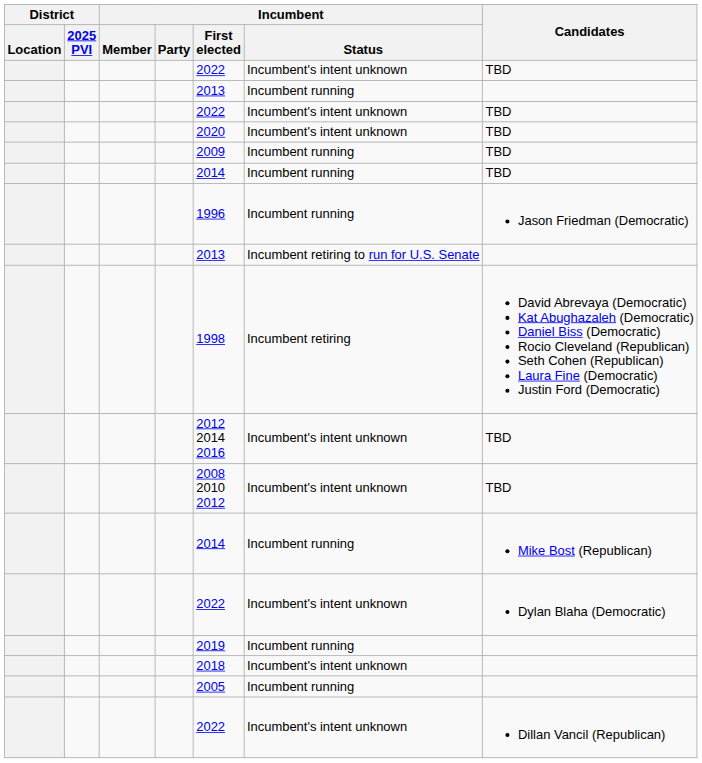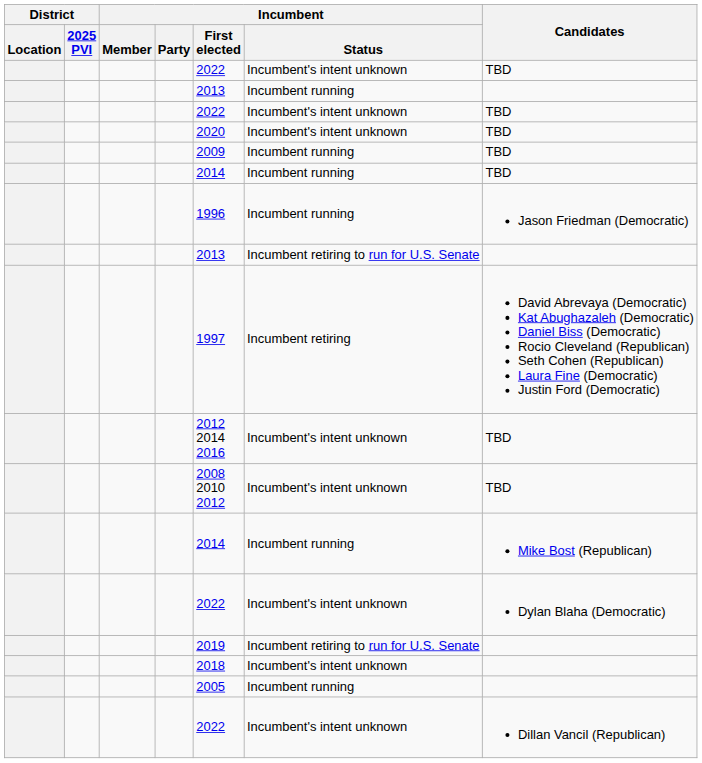row 11 | Incumbent / First elected: 1998 -> 1997
row 16 | Incumbent / Status: Incumbent running -> Incumbent retiring to run for U.S. Senate
